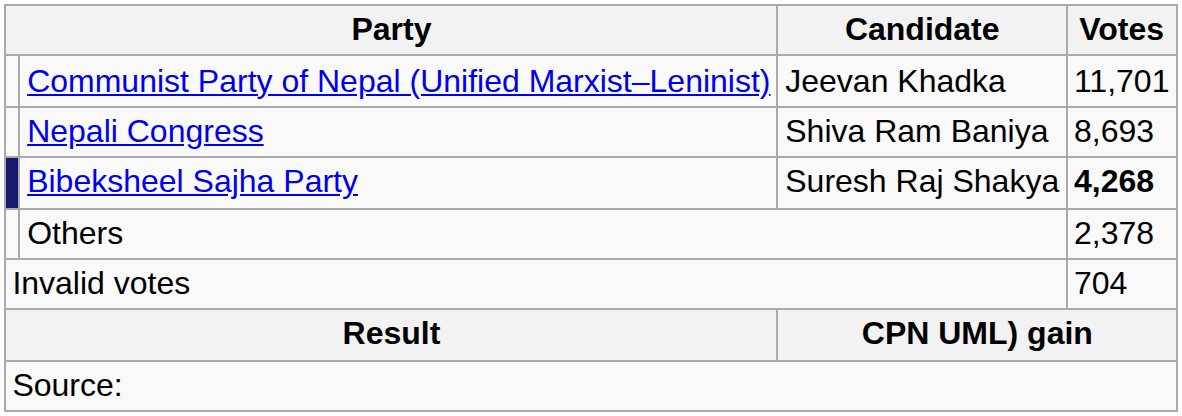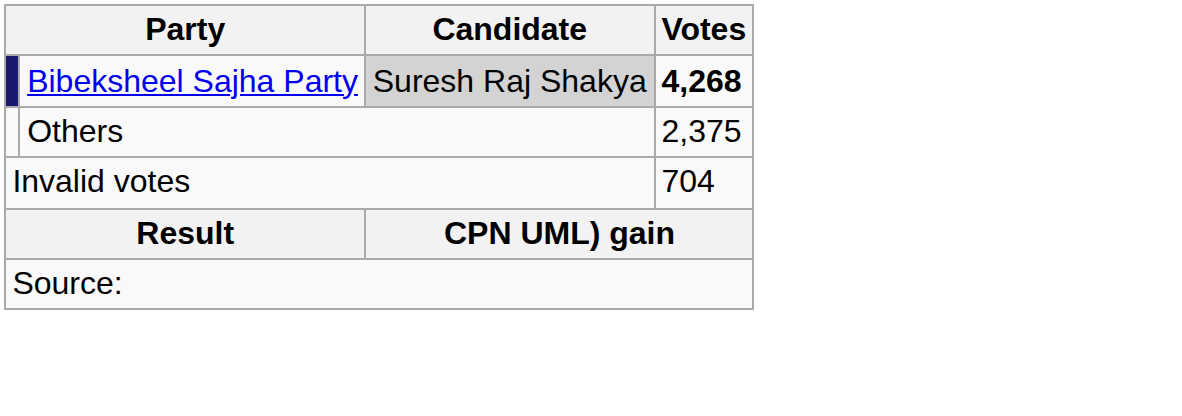- row: Communist Party of Nepal (Unified Marxist–Leninist) | Jeevan Khadka | 11,701
- row: Nepali Congress | Shiva Ram Baniya | 8,693
Bibeksheel Sajha Party | Candidate: no background -> lightgrey background
Others | Votes: 2,378 -> 2,375
